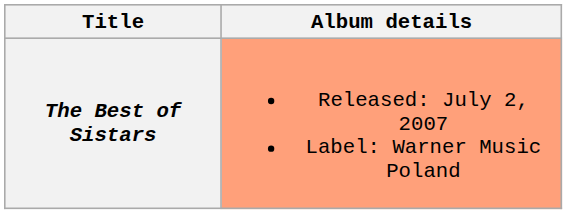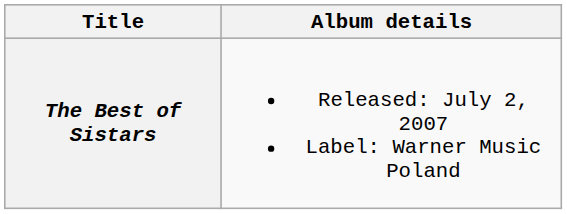The Best of Sistars | Album details: lightsalmon background -> no background
